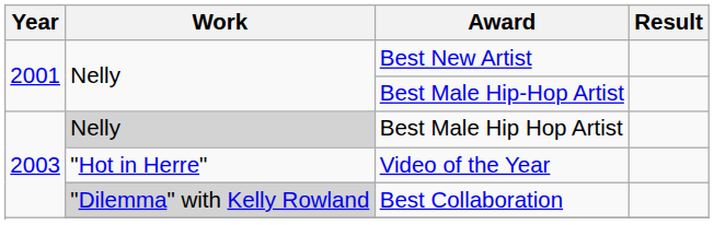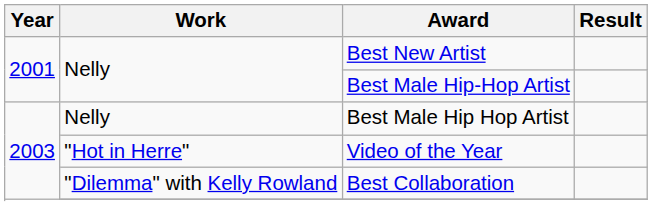Best Male Hip Hop Artist | Work: lightgrey background -> no background
Best Collaboration | Work: lightgrey background -> no background
